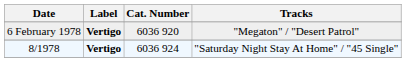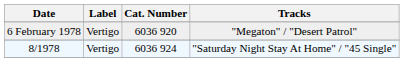6 February 1978 | Label: bold -> normal
8/1978 | Label: bold -> normal
